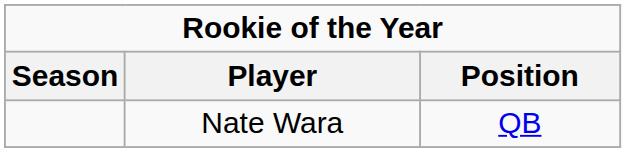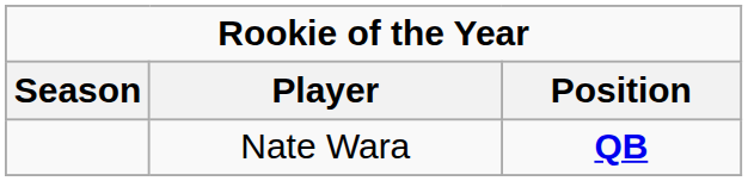Nate Wara | Position: normal -> bold
